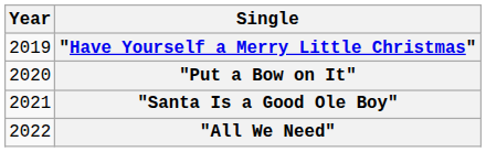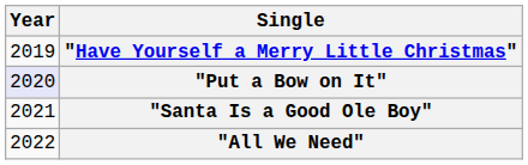"Put a Bow on It" | Year: no background -> lavender background
